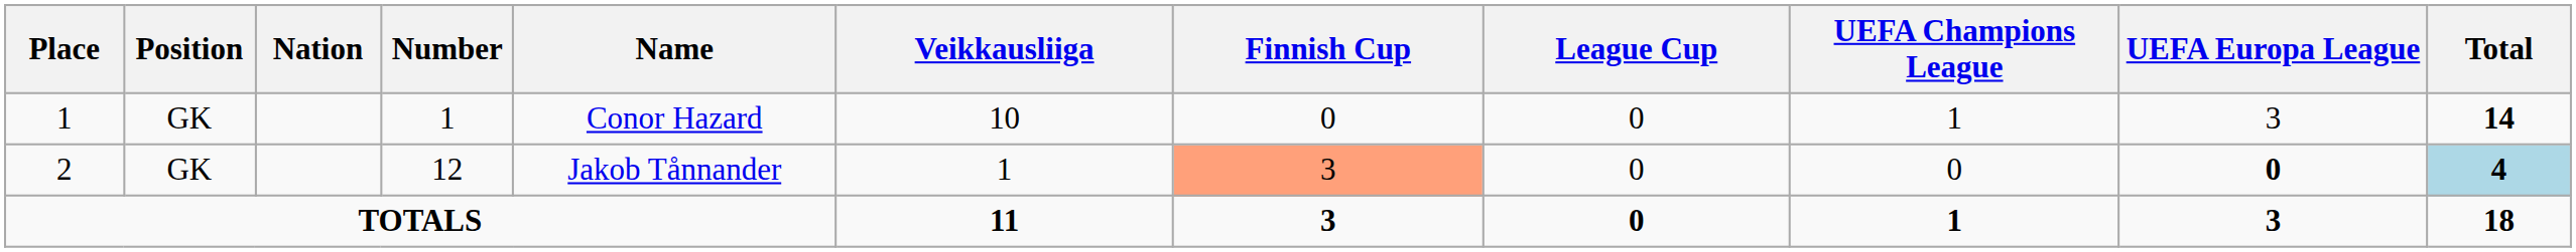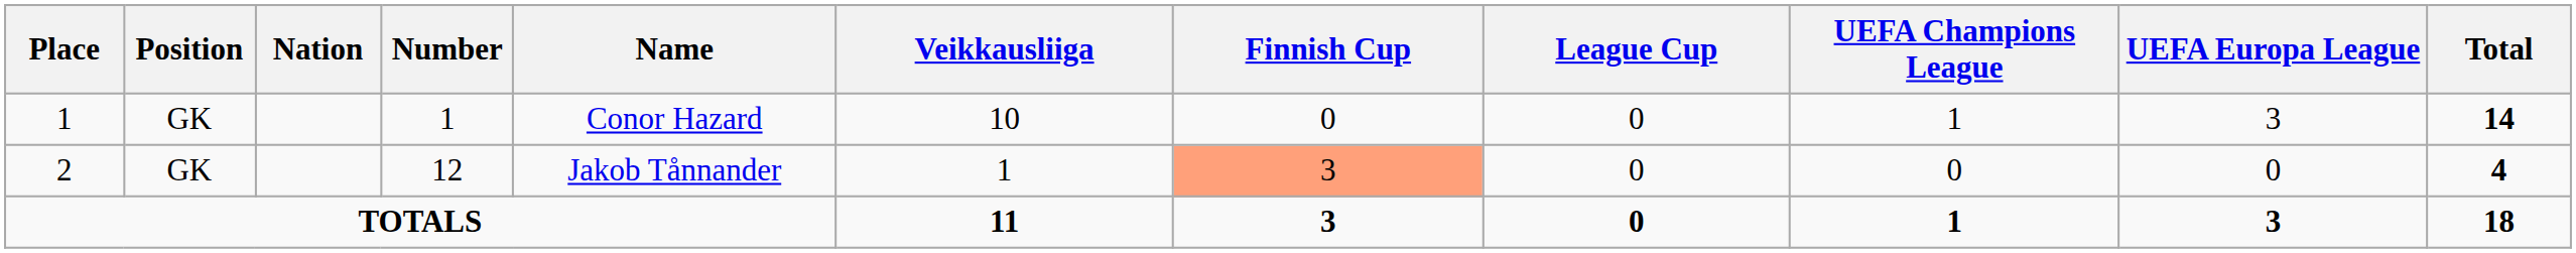2 | UEFA Europa League: bold -> normal
2 | Total: lightblue background -> no background
